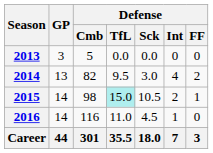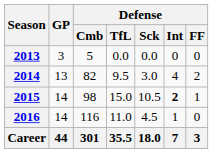2015 | Defense / TfL: paleturquoise background -> no background
2015 | Defense / Int: normal -> bold
